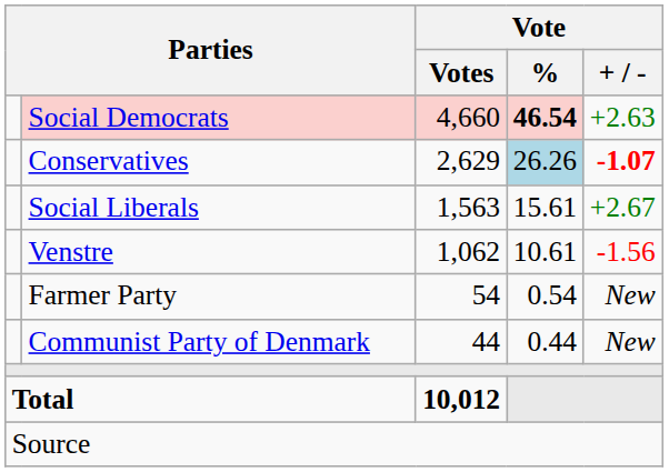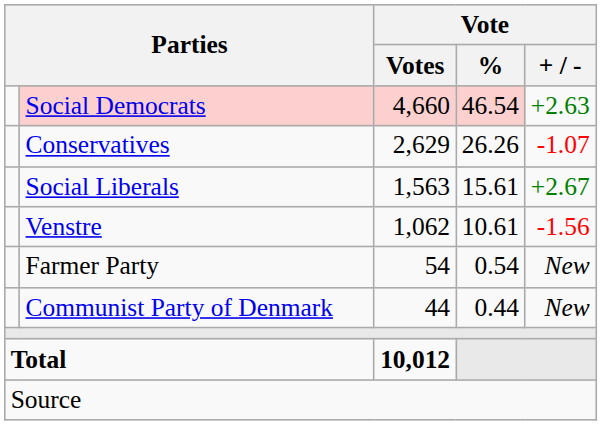Social Democrats | Vote / %: bold -> normal
Conservatives | Vote / %: lightblue background -> no background
Conservatives | Vote / + / -: bold -> normal
